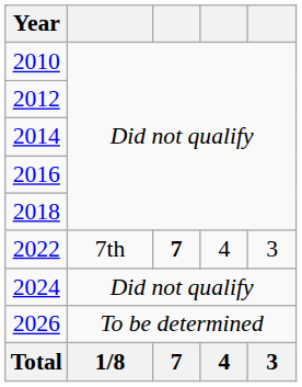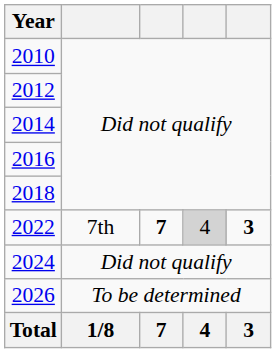2022 | column 4: no background -> lightgrey background
2022 | column 5: normal -> bold
